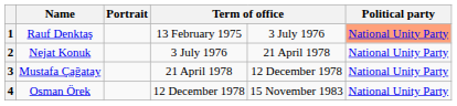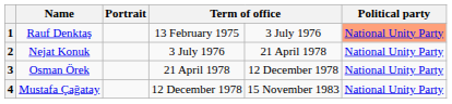3 | Name: Mustafa Çağatay -> Osman Örek
4 | Name: Osman Örek -> Mustafa Çağatay
